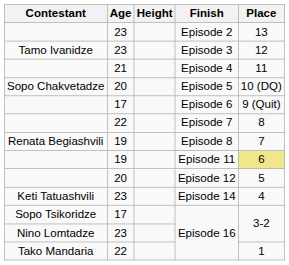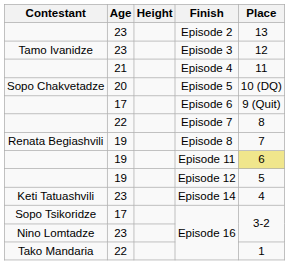Episode 12 | Age: 20 -> 19
